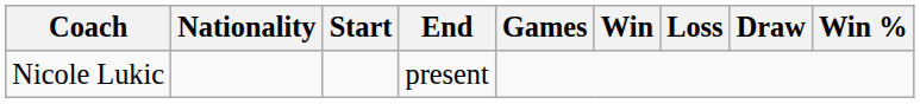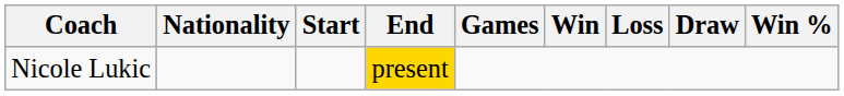Nicole Lukic | End: no background -> gold background
